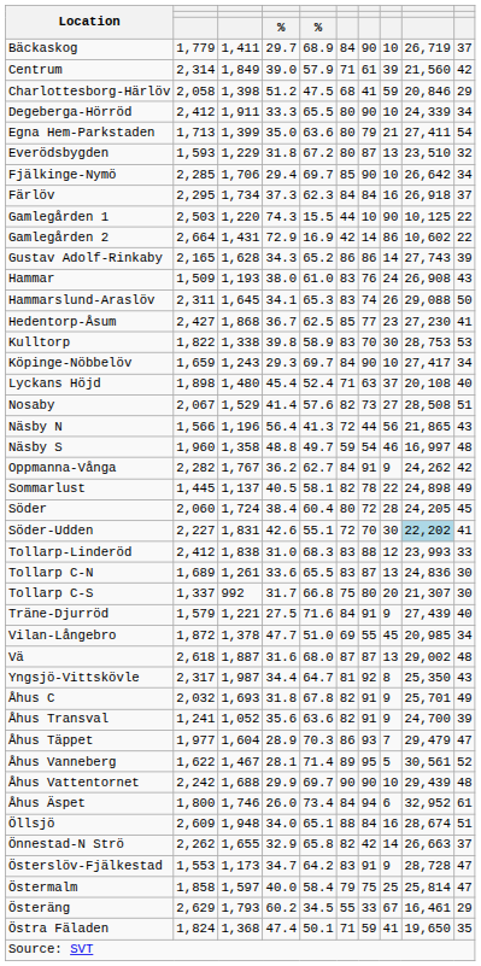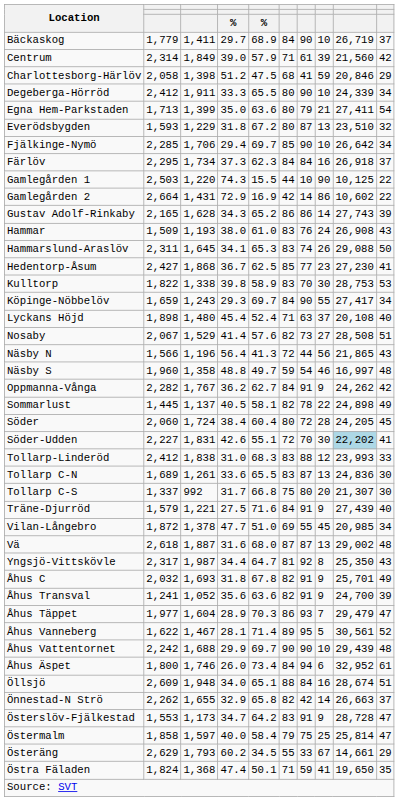Köpinge-Nöbbelöv | column 8: 10 -> 55
Österäng | column 9: 16,461 -> 14,661
